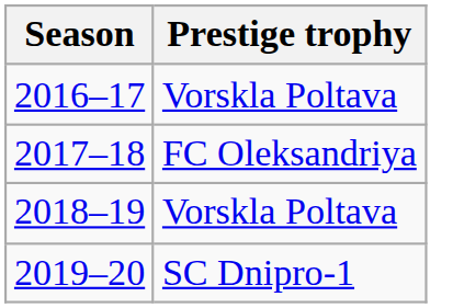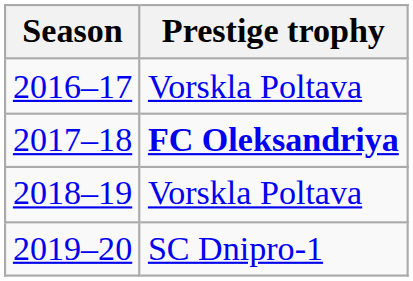2017–18 | Prestige trophy: normal -> bold
